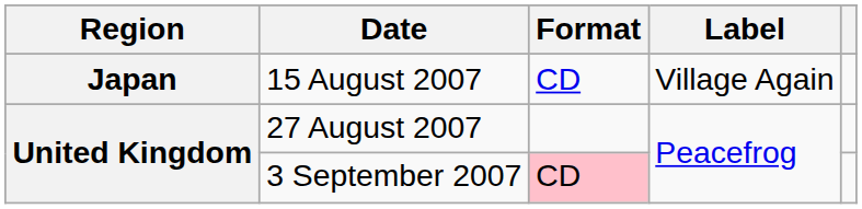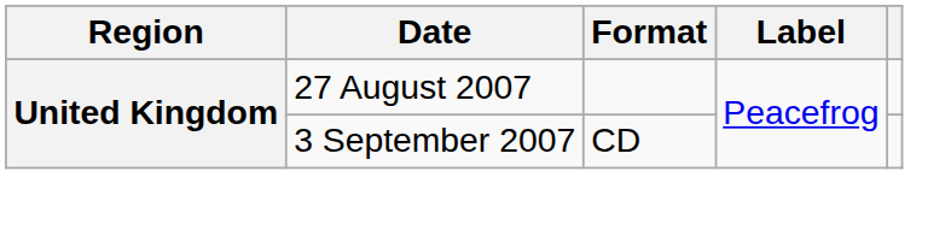- row: Japan | 15 August 2007 | CD | Village Again
3 September 2007 | Format: pink background -> no background
